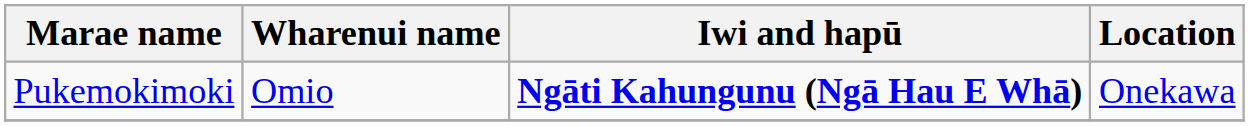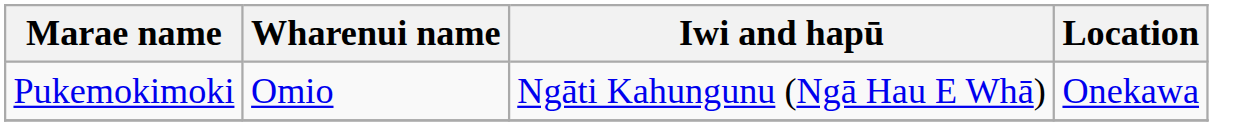Pukemokimoki | Iwi and hapū: bold -> normal
